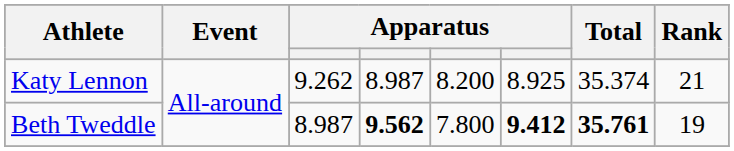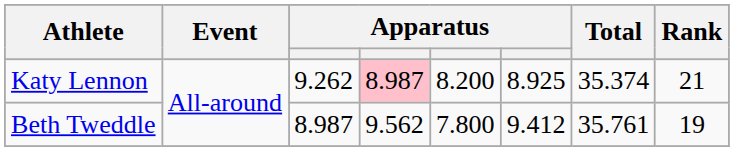row 3 | column 4: no background -> pink background
row 4 | column 4: bold -> normal
row 4 | column 6: bold -> normal
row 4 | Total: bold -> normal
